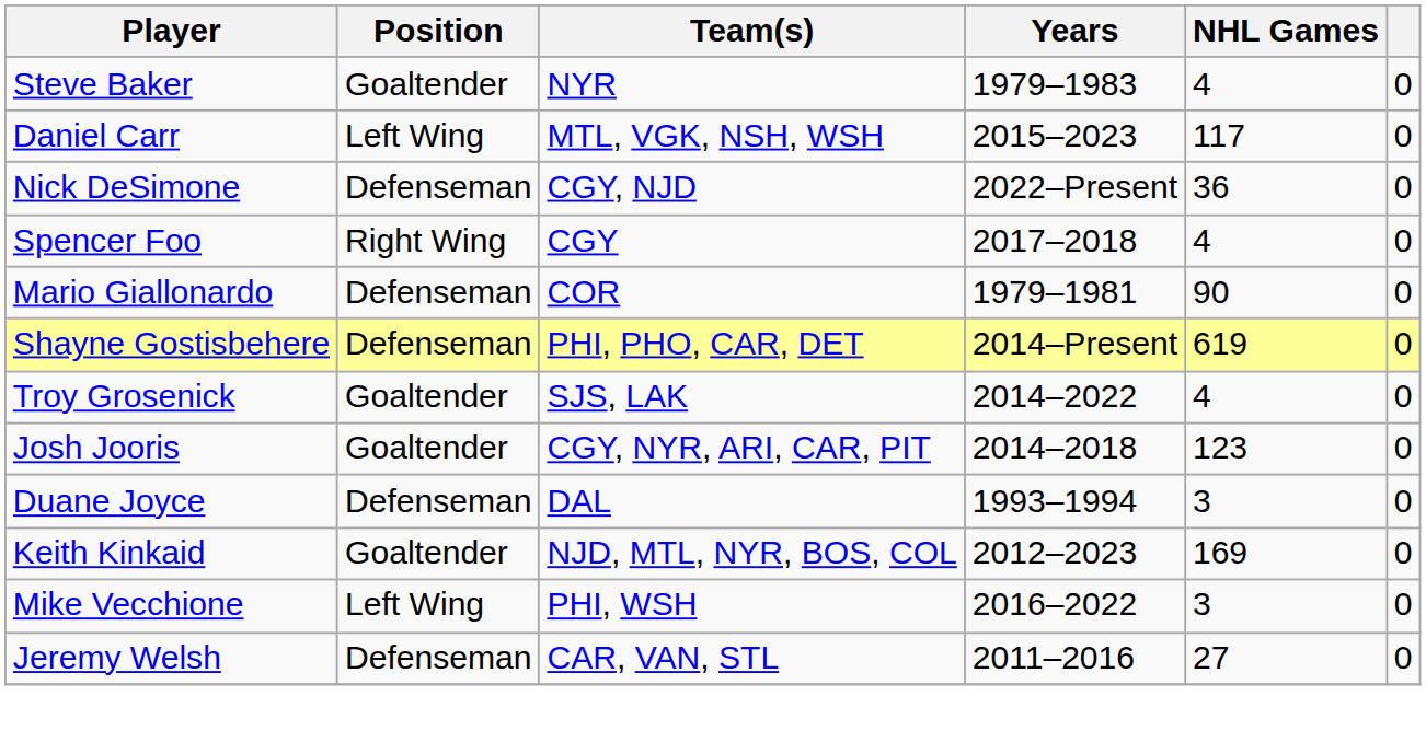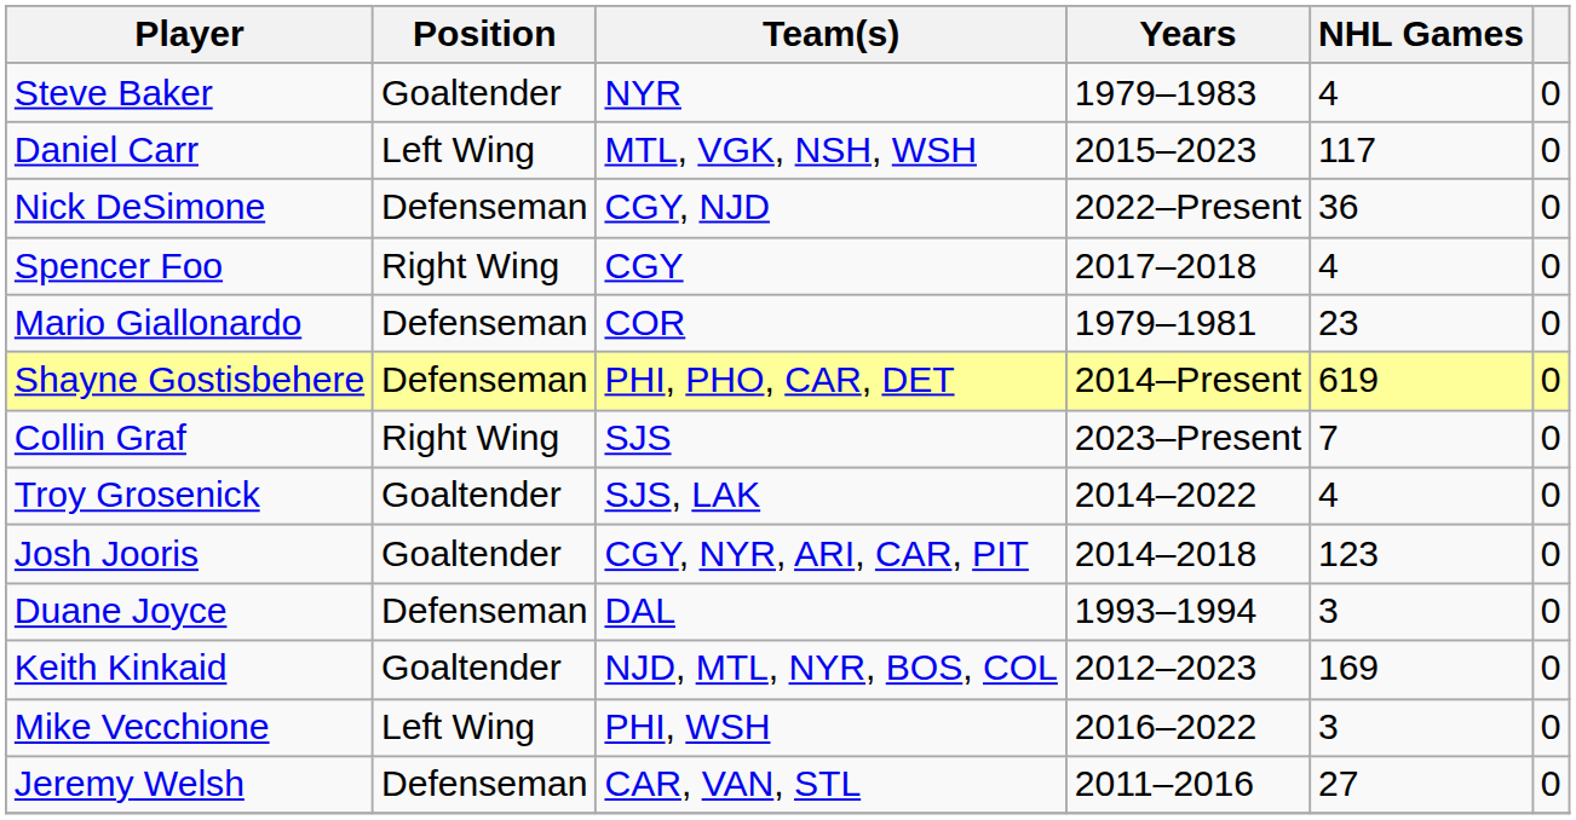Mario Giallonardo | NHL Games: 90 -> 23
+ row: Collin Graf | Right Wing | SJS | 2023–Present | 7 | 0
